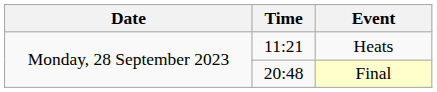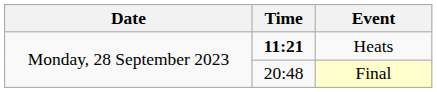Heats | Time: normal -> bold
